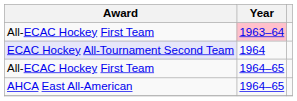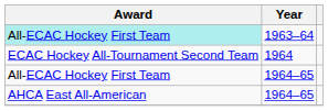row 2 | Award: no background -> paleturquoise background
row 2 | Year: pink background -> no background
row 3 | Award: lavender background -> no background
